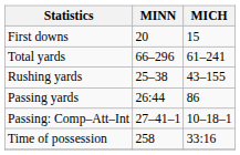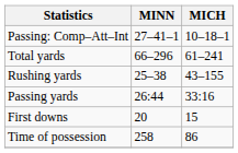rows swapped: First downs <-> Passing: Comp–Att–Int
Passing yards | MICH: 86 -> 33:16
Time of possession | MICH: 33:16 -> 86
